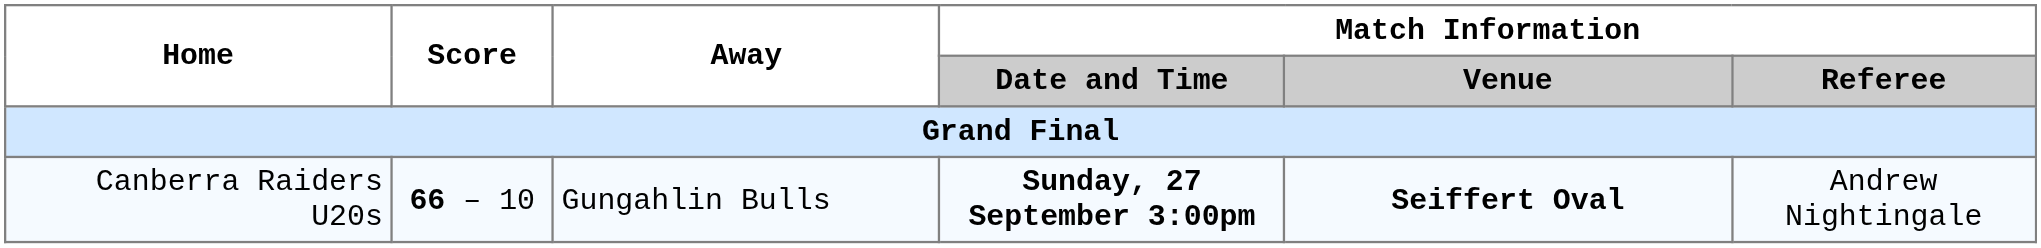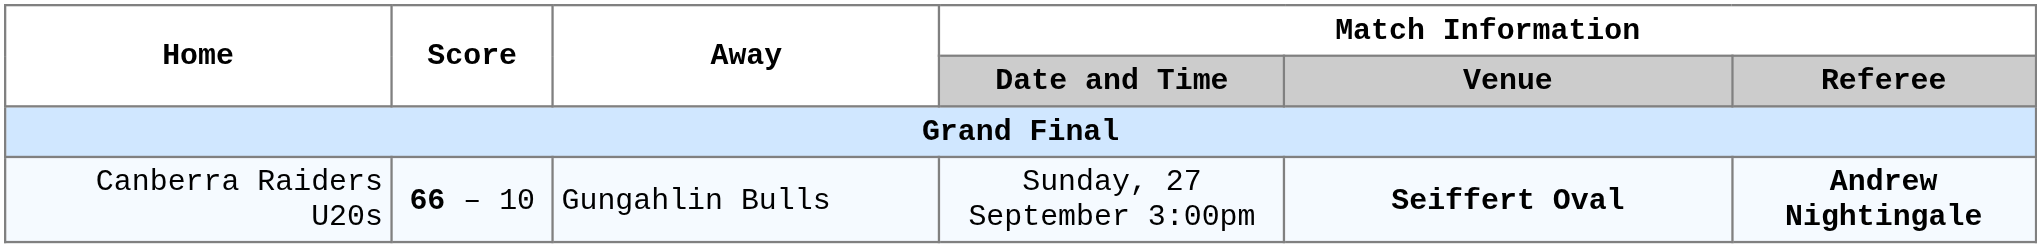Canberra Raiders U20s | Match Information / Date and Time: bold -> normal
Canberra Raiders U20s | Match Information / Referee: normal -> bold
